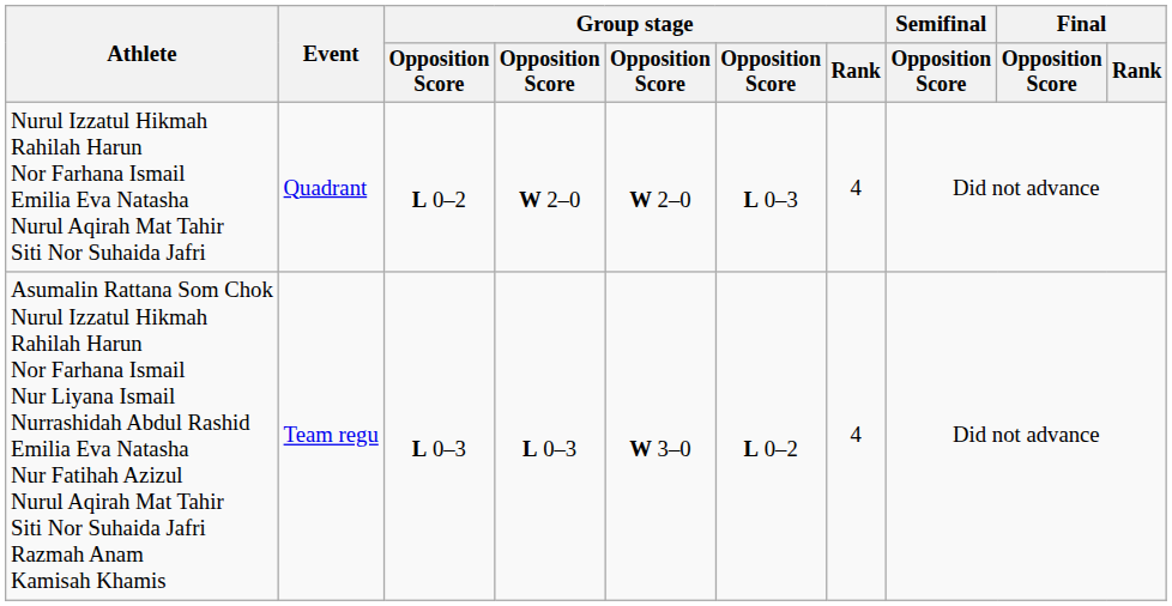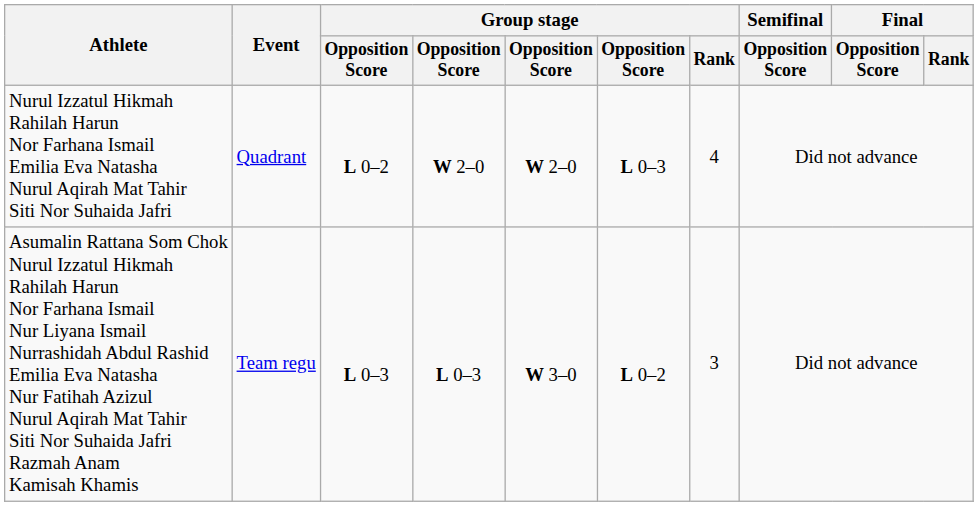row 4 | Group stage / Rank: 4 -> 3
